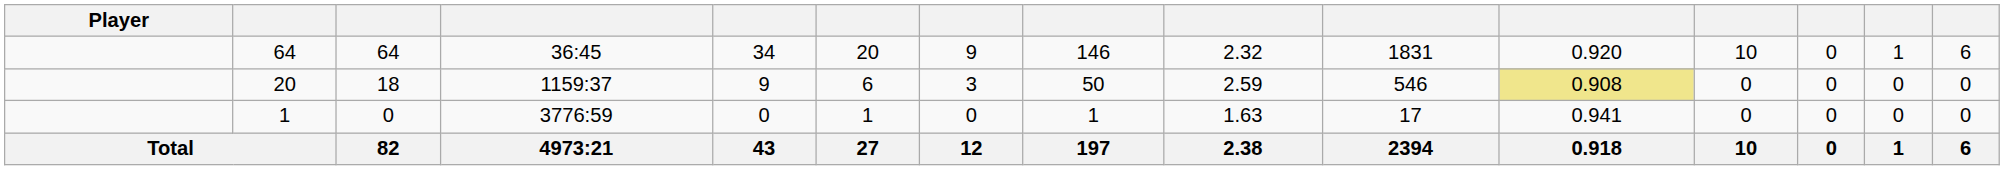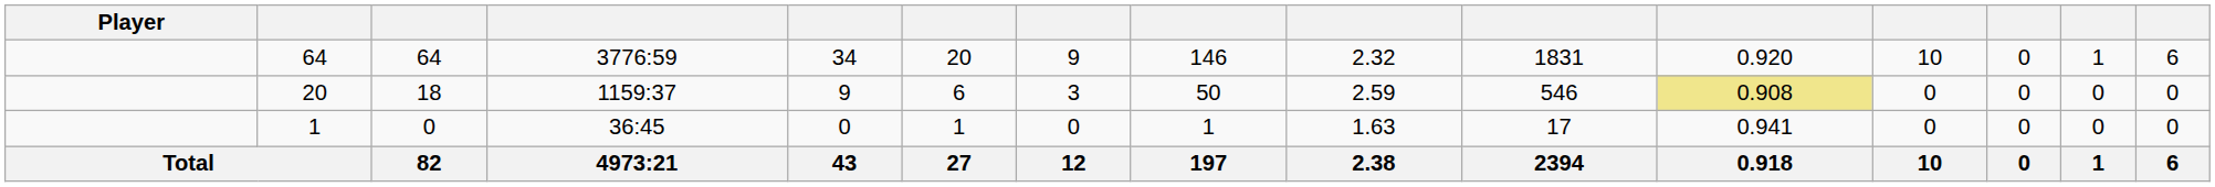row 2 | column 4: 36:45 -> 3776:59
row 4 | column 4: 3776:59 -> 36:45
